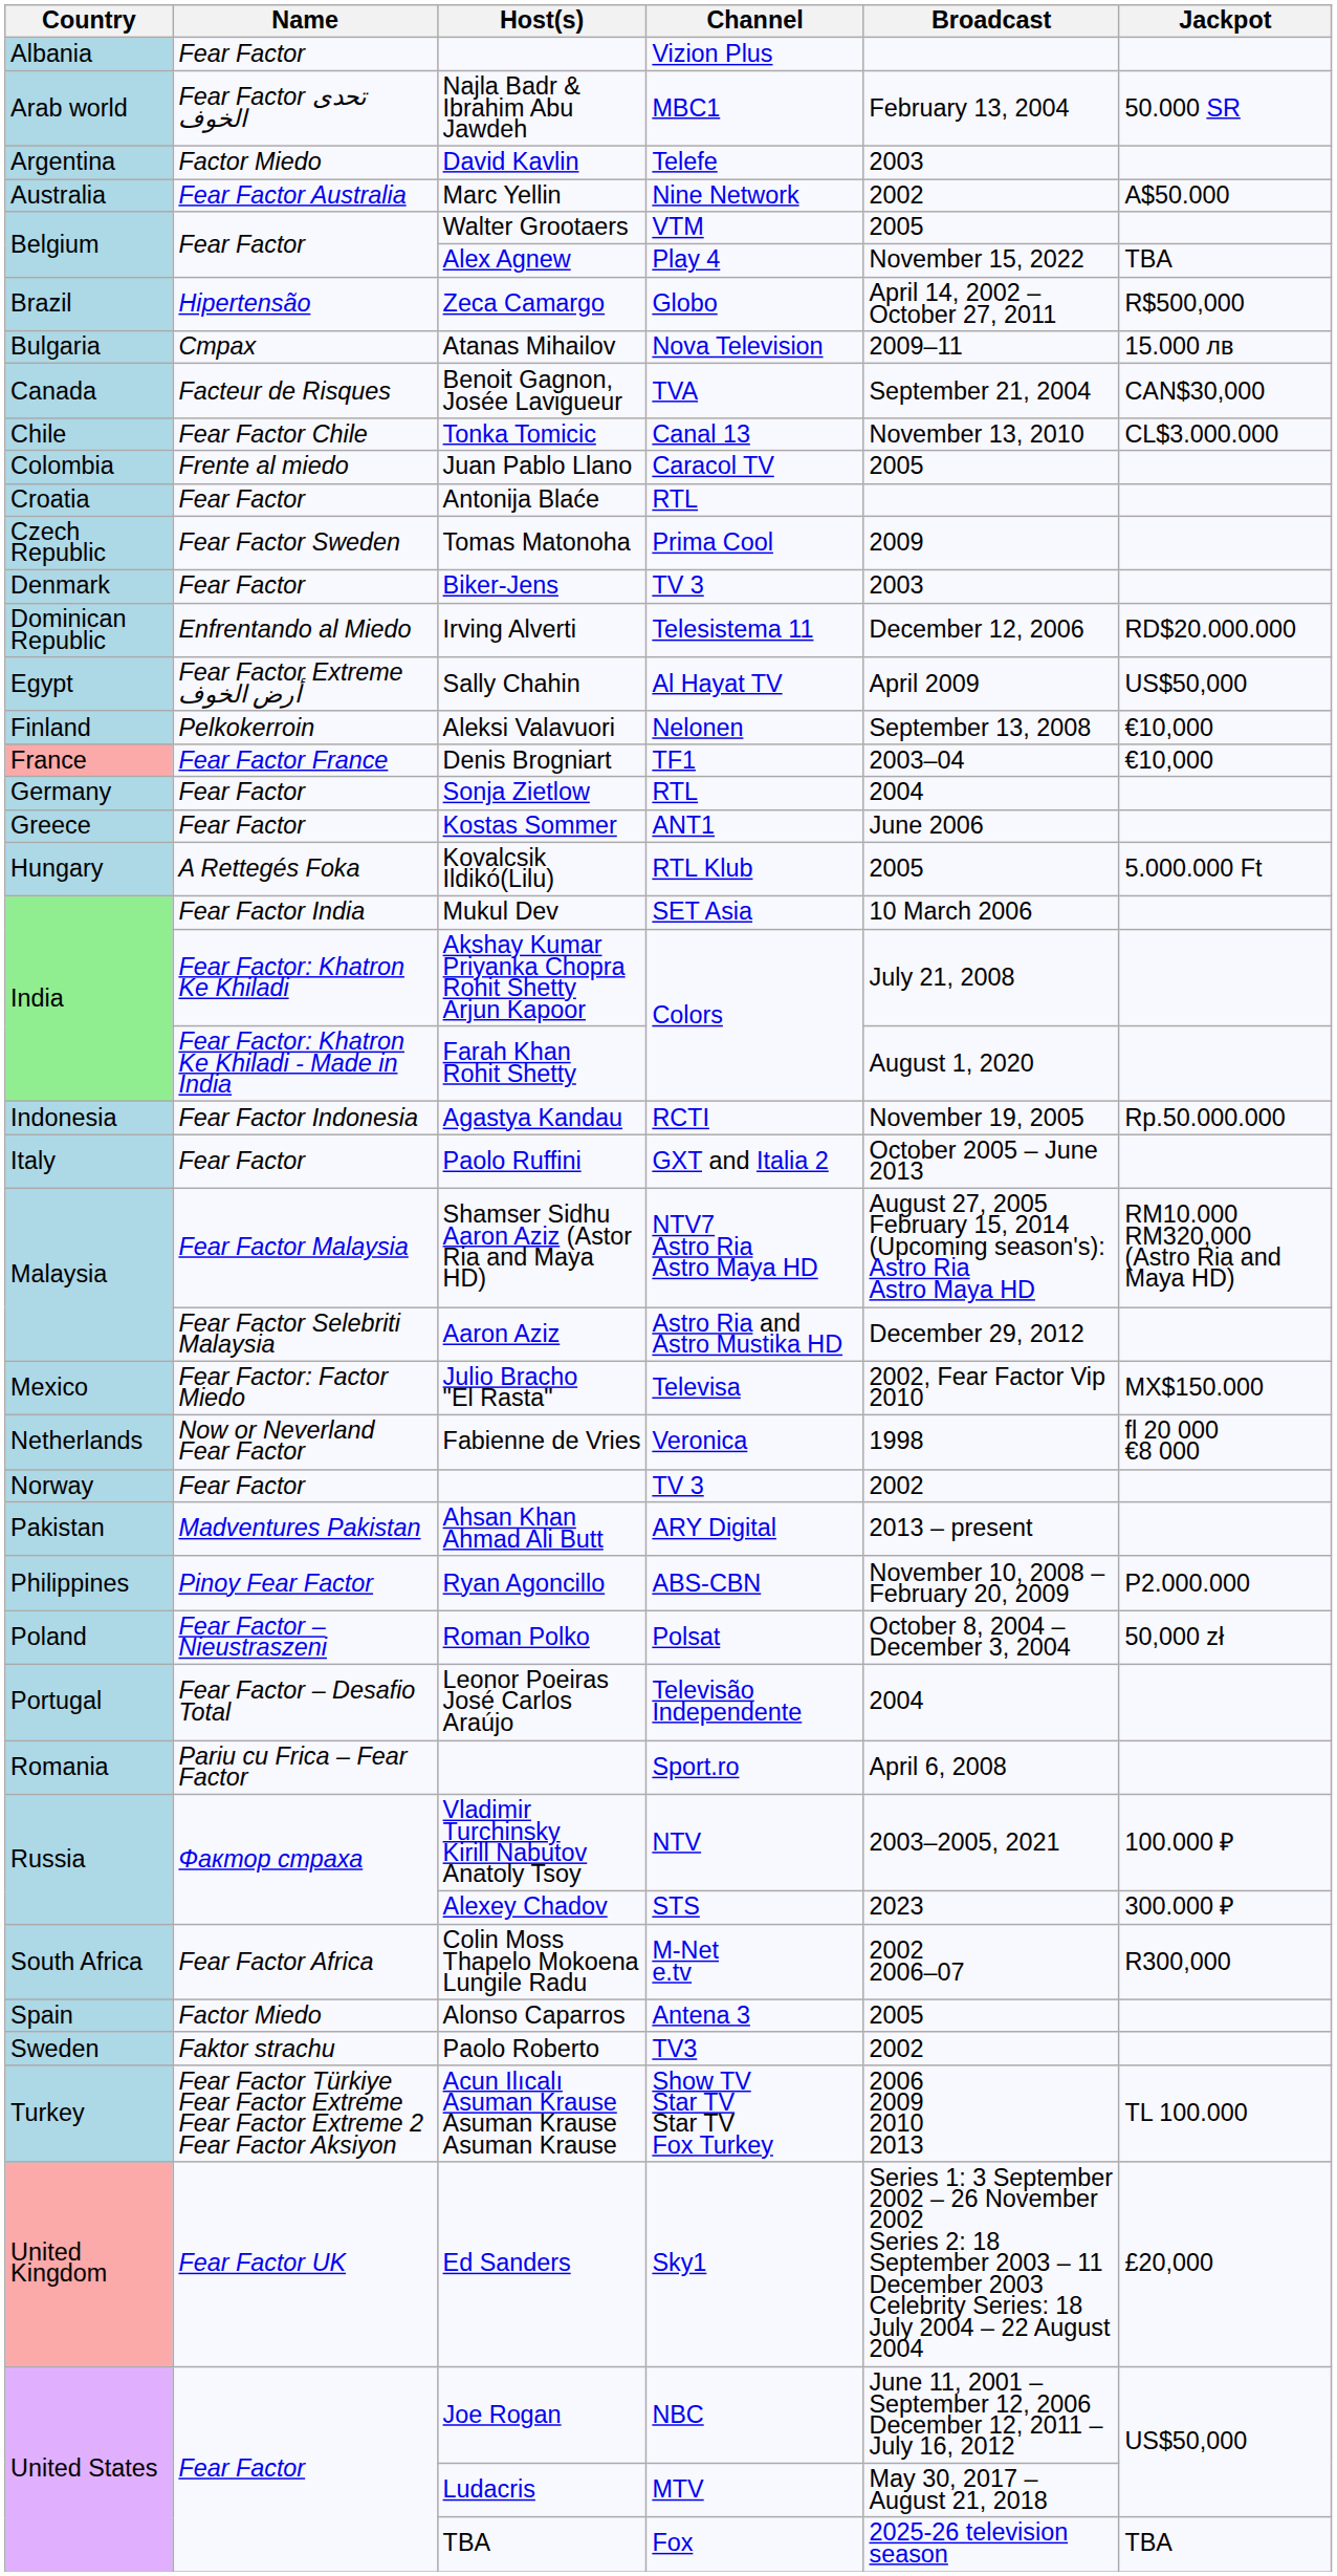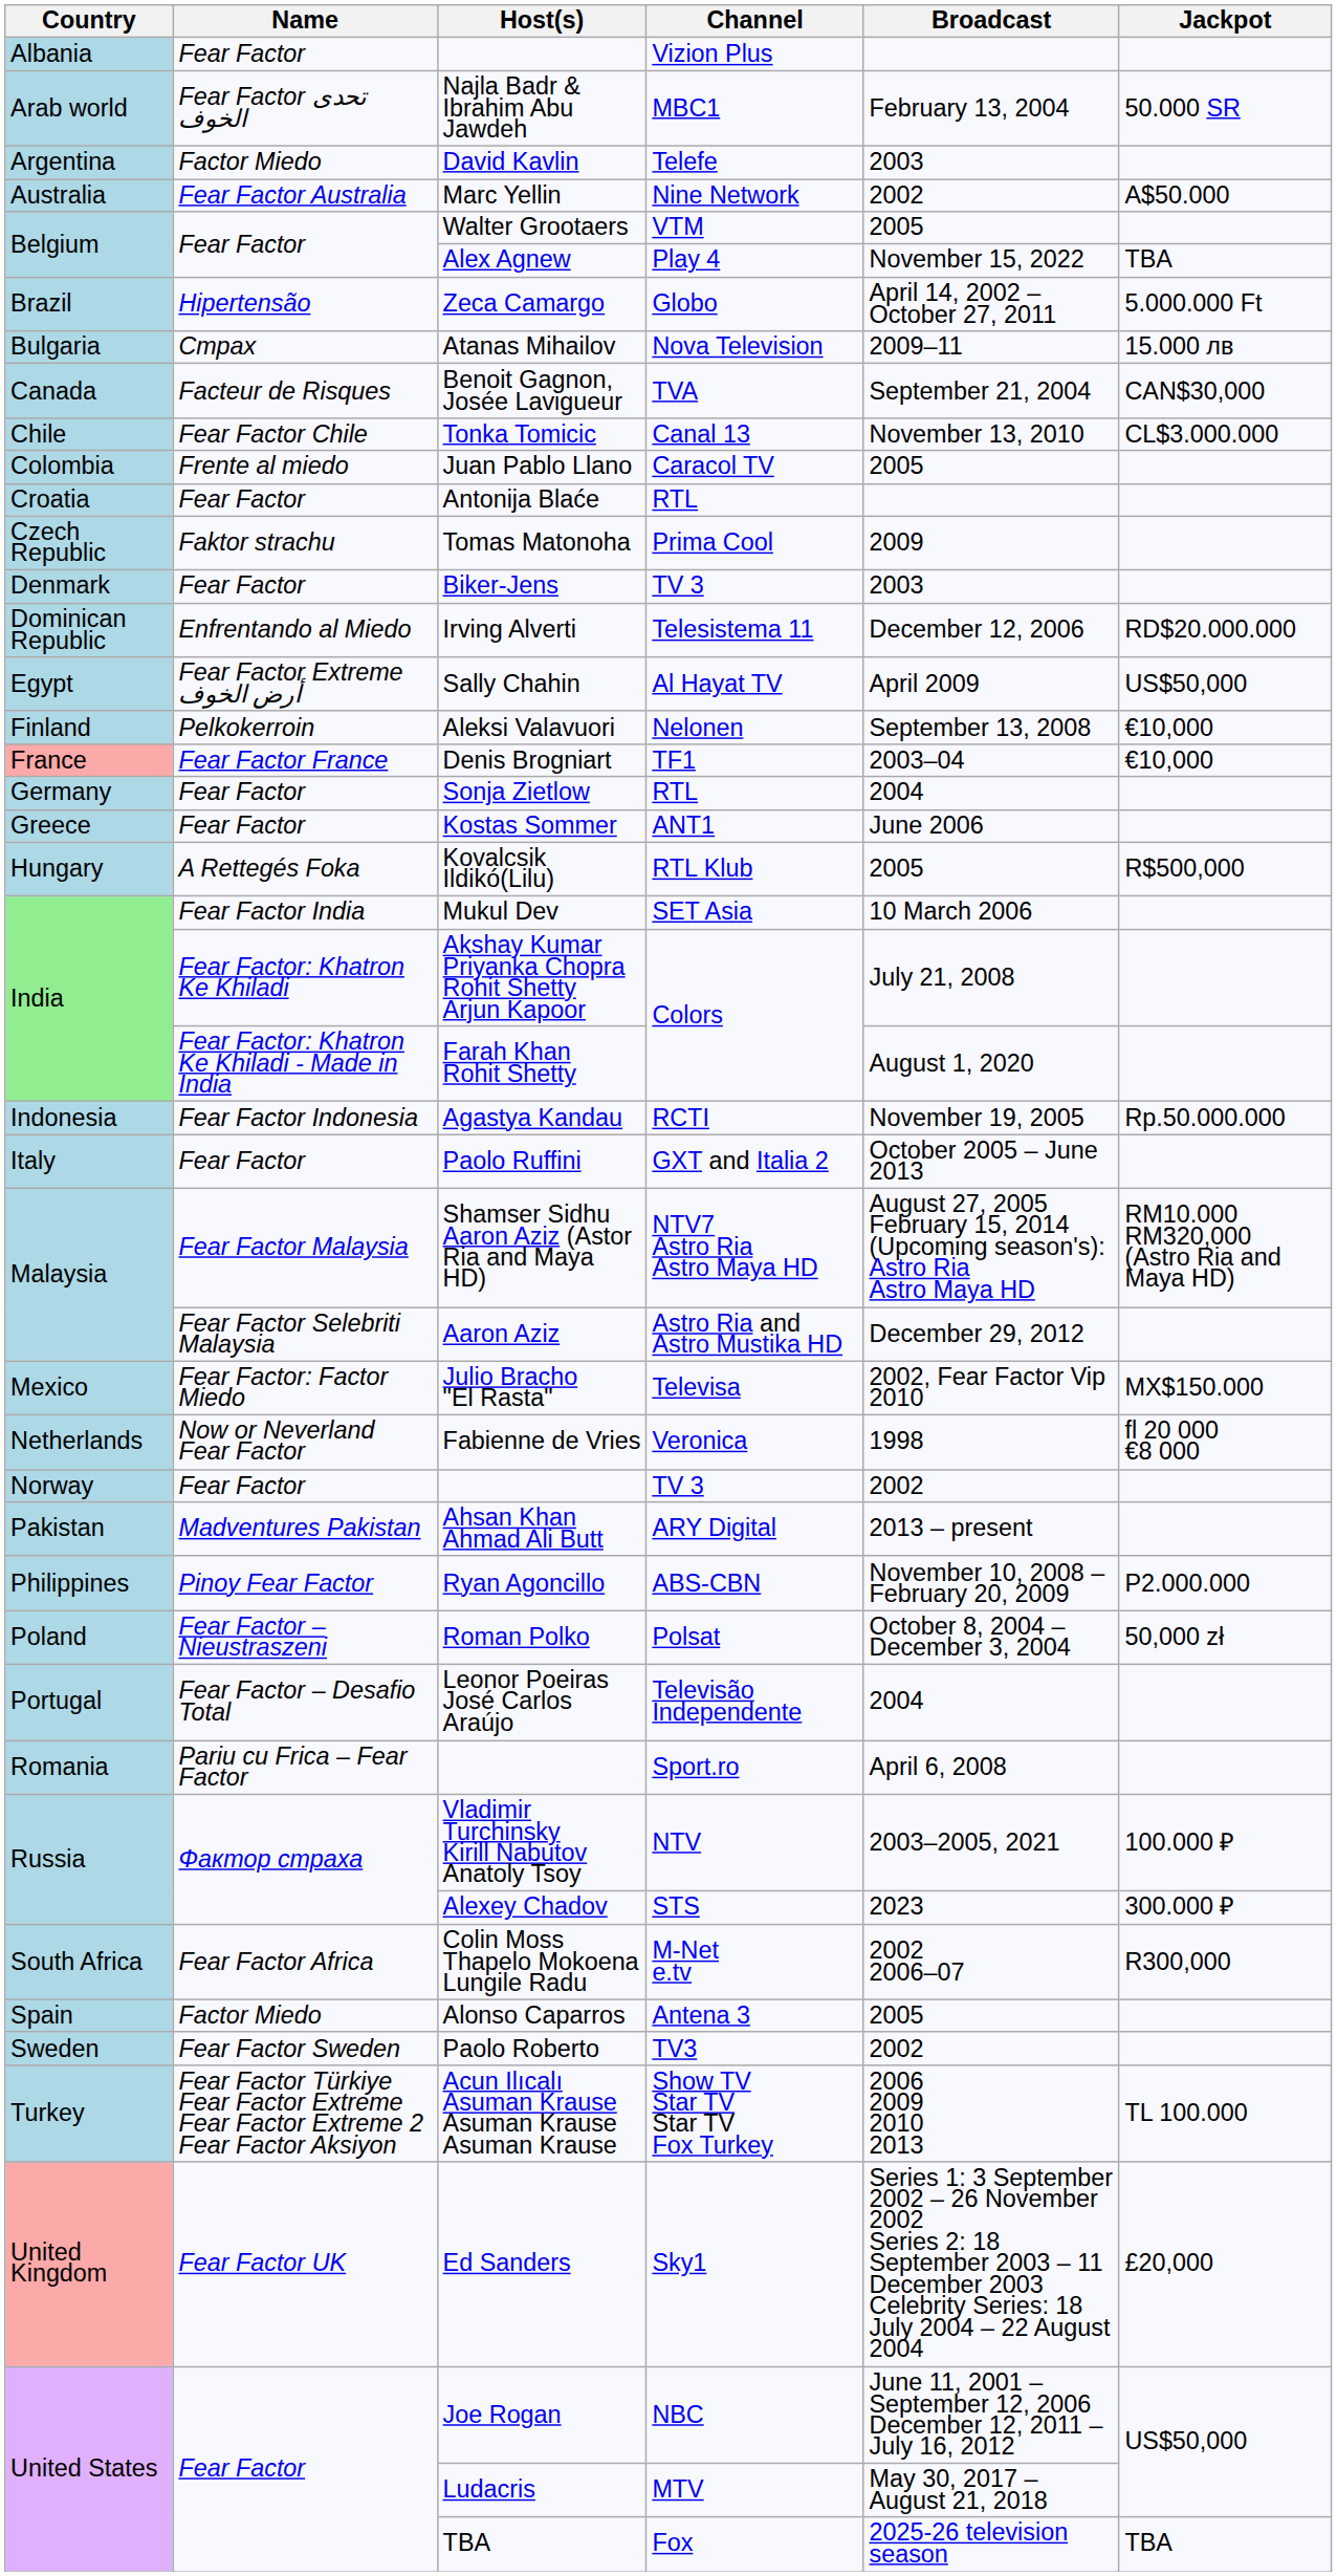Zeca Camargo | Jackpot: R$500,000 -> 5.000.000 Ft
Tomas Matonoha | Name: Fear Factor Sweden -> Faktor strachu
Kovalcsik Ildikó(Lilu) | Jackpot: 5.000.000 Ft -> R$500,000
Paolo Roberto | Name: Faktor strachu -> Fear Factor Sweden
